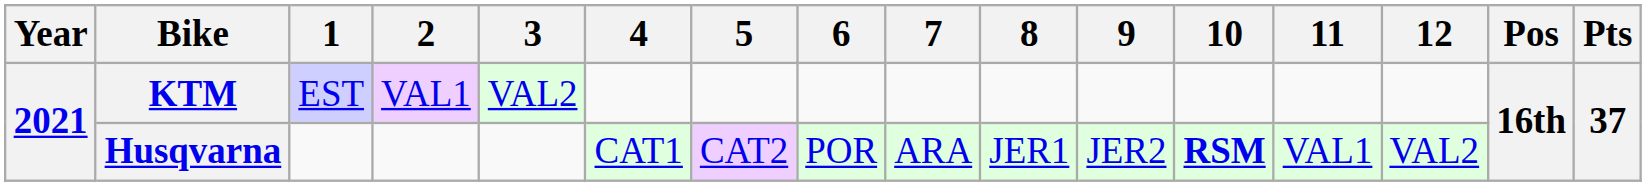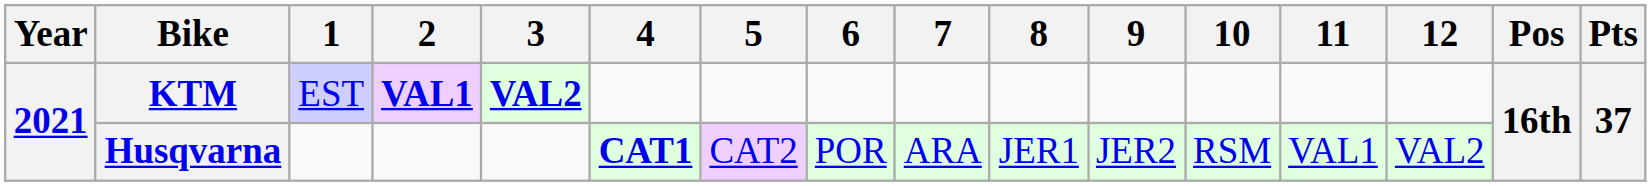KTM | 2: normal -> bold
KTM | 3: normal -> bold
Husqvarna | 4: normal -> bold
Husqvarna | 10: bold -> normal
